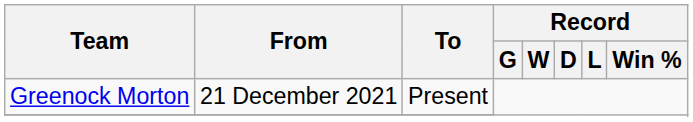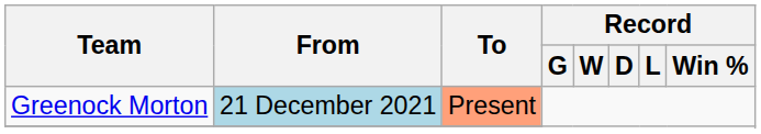Greenock Morton | From: no background -> lightblue background
Greenock Morton | To: no background -> lightsalmon background
